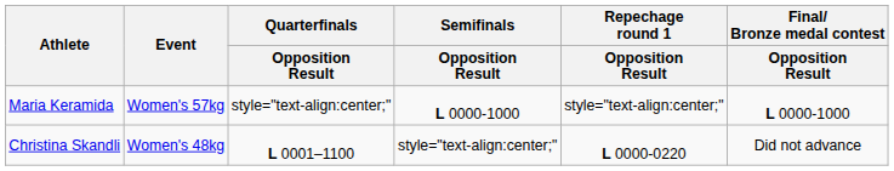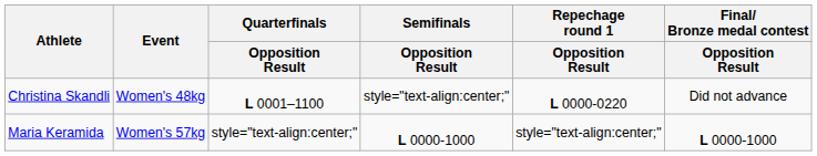rows swapped: Maria Keramida <-> Christina Skandli
